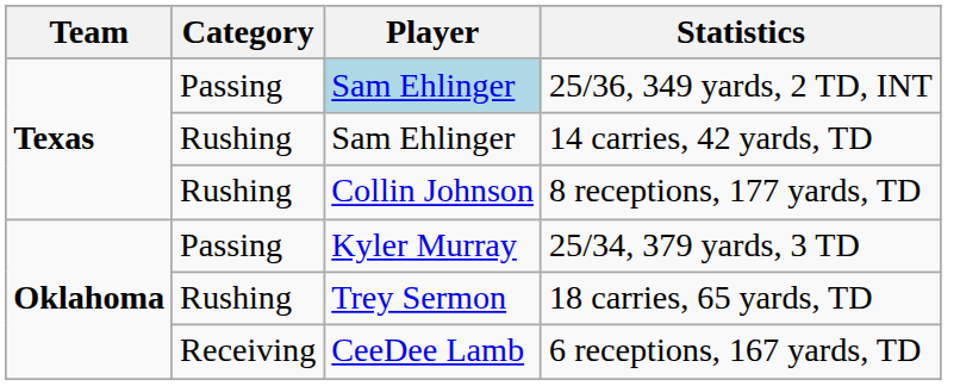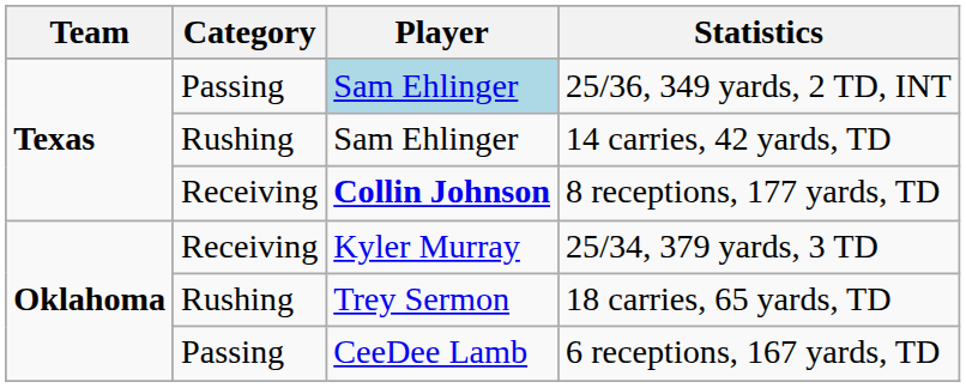8 receptions, 177 yards, TD | Category: Rushing -> Receiving
8 receptions, 177 yards, TD | Player: normal -> bold
25/34, 379 yards, 3 TD | Category: Passing -> Receiving
6 receptions, 167 yards, TD | Category: Receiving -> Passing
